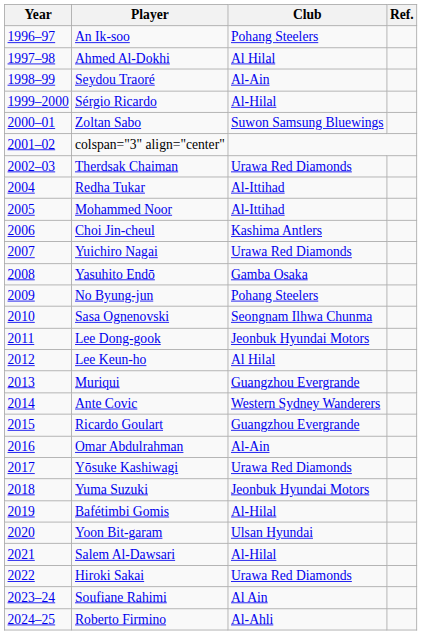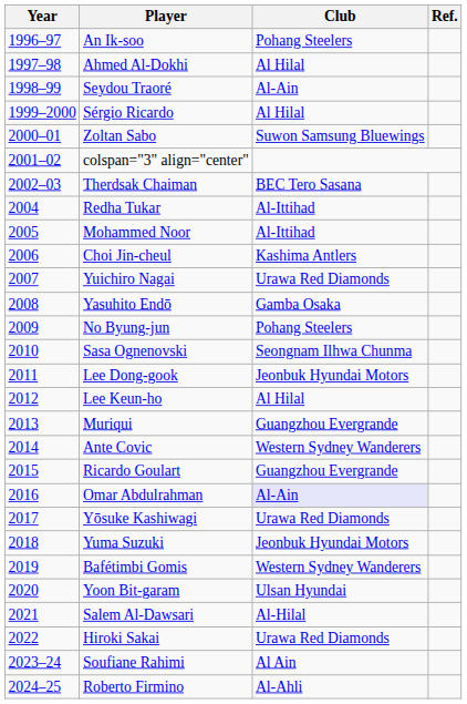Sérgio Ricardo | Club: Al-Hilal -> Al Hilal
Therdsak Chaiman | Club: Urawa Red Diamonds -> BEC Tero Sasana
Omar Abdulrahman | Club: no background -> lavender background
Bafétimbi Gomis | Club: Al-Hilal -> Western Sydney Wanderers
